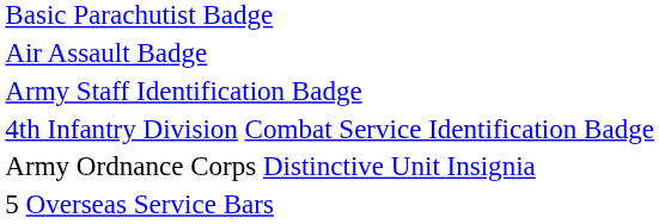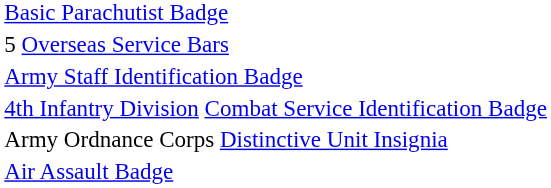row 2 | column 1: Air Assault Badge -> 5 Overseas Service Bars
row 6 | column 1: 5 Overseas Service Bars -> Air Assault Badge
